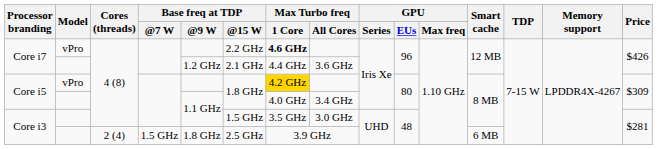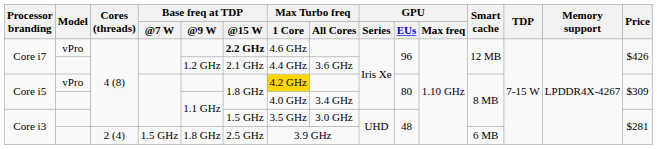Core i7 / vPro | Base freq at TDP / @15 W: normal -> bold
Core i7 / vPro | Max Turbo freq / 1 Core: bold -> normal
